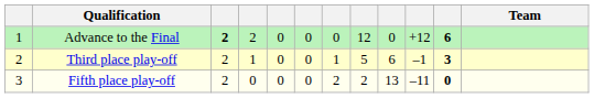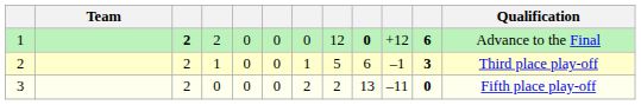columns swapped: Team <-> Qualification
row 2 | column 9: normal -> bold
